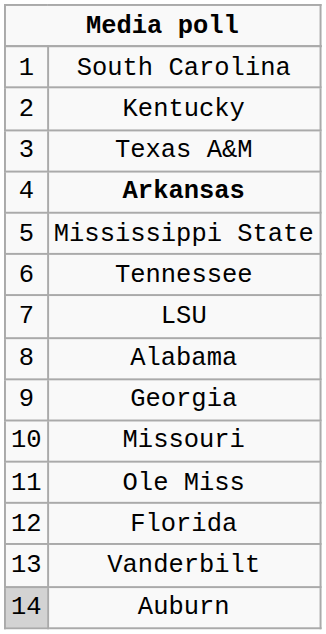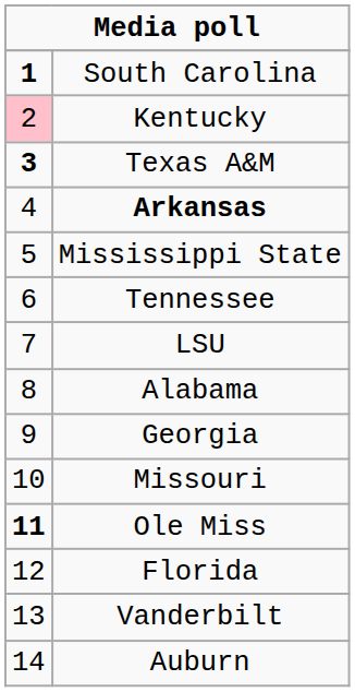South Carolina | column 1: normal -> bold
Kentucky | column 1: no background -> pink background
Texas A&M | column 1: normal -> bold
Ole Miss | column 1: normal -> bold
Auburn | column 1: lightgrey background -> no background
